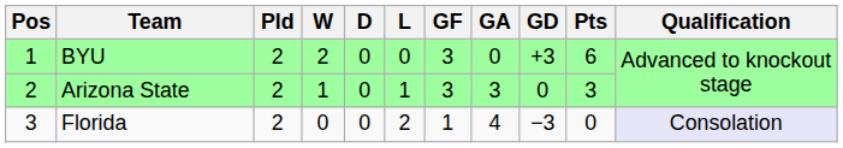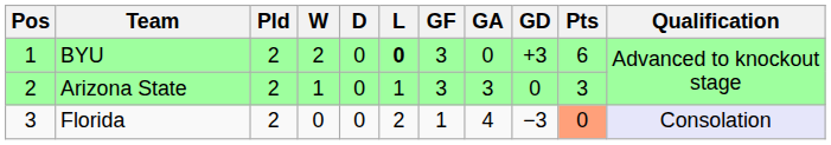BYU | L: normal -> bold
Florida | Pts: no background -> lightsalmon background
